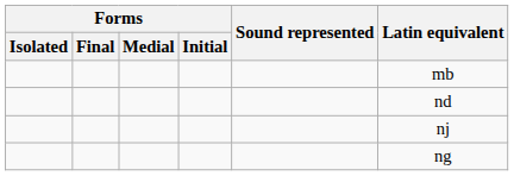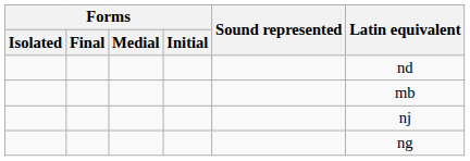row 3 | Latin equivalent: mb -> nd
row 4 | Latin equivalent: nd -> mb
